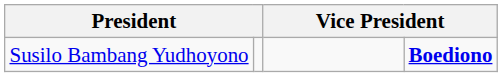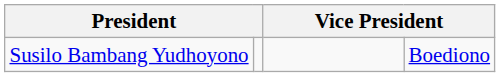Susilo Bambang Yudhoyono | column 4: bold -> normal
